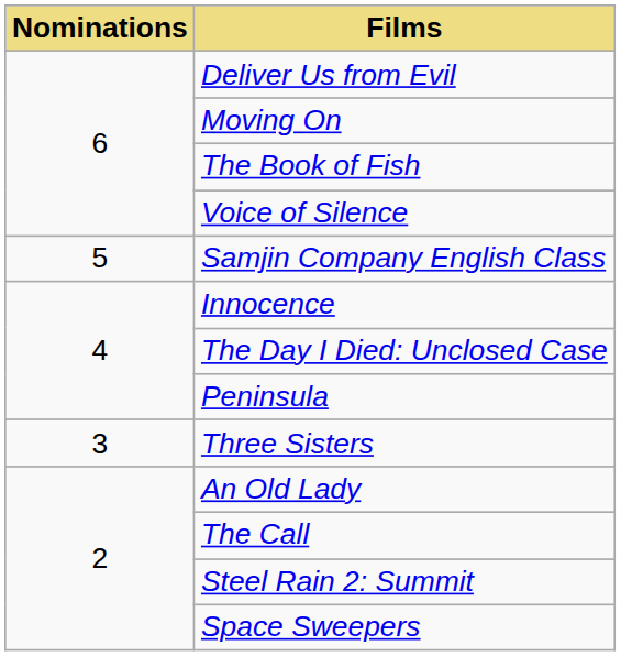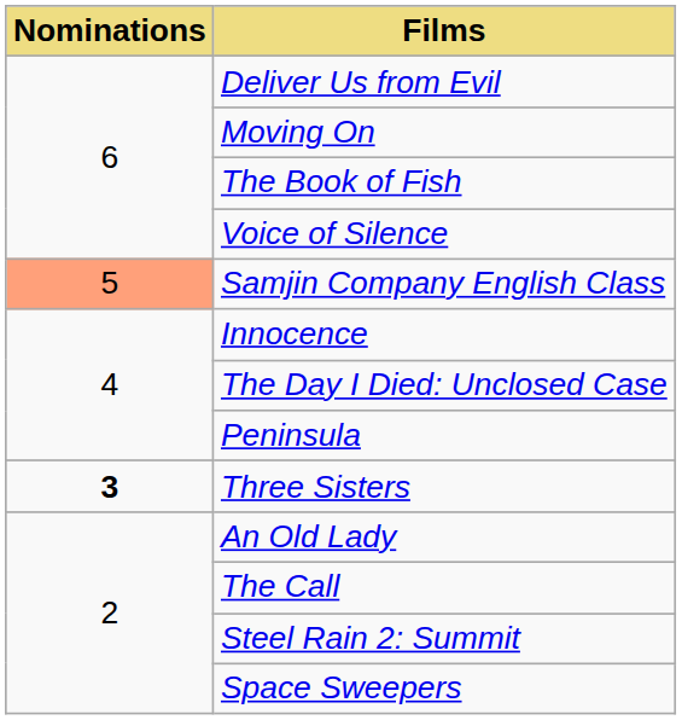Samjin Company English Class | Nominations: no background -> lightsalmon background
Three Sisters | Nominations: normal -> bold
